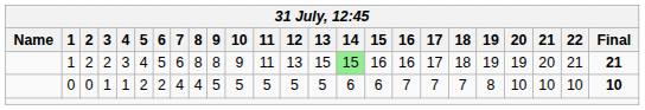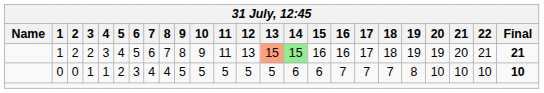row 3 | 8: 8 -> 7
row 3 | 13: no background -> lightsalmon background
row 4 | 6: 2 -> 3
